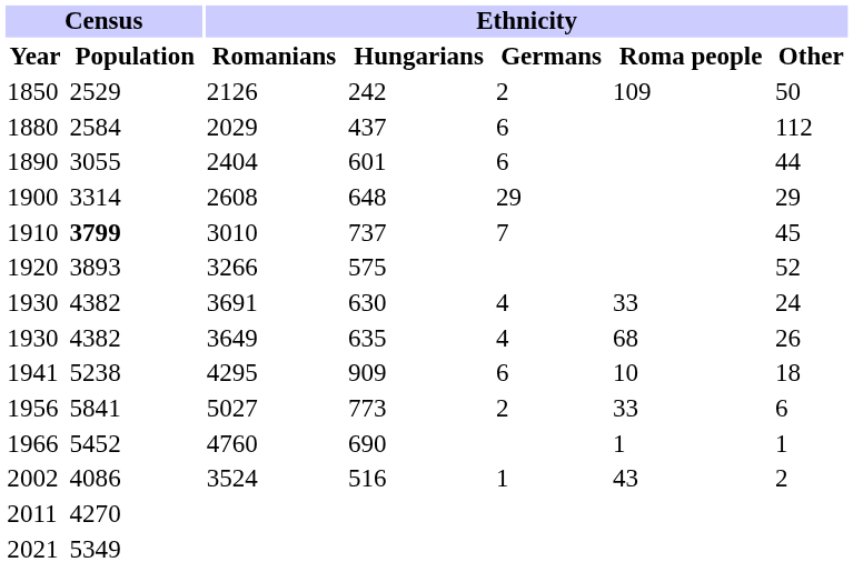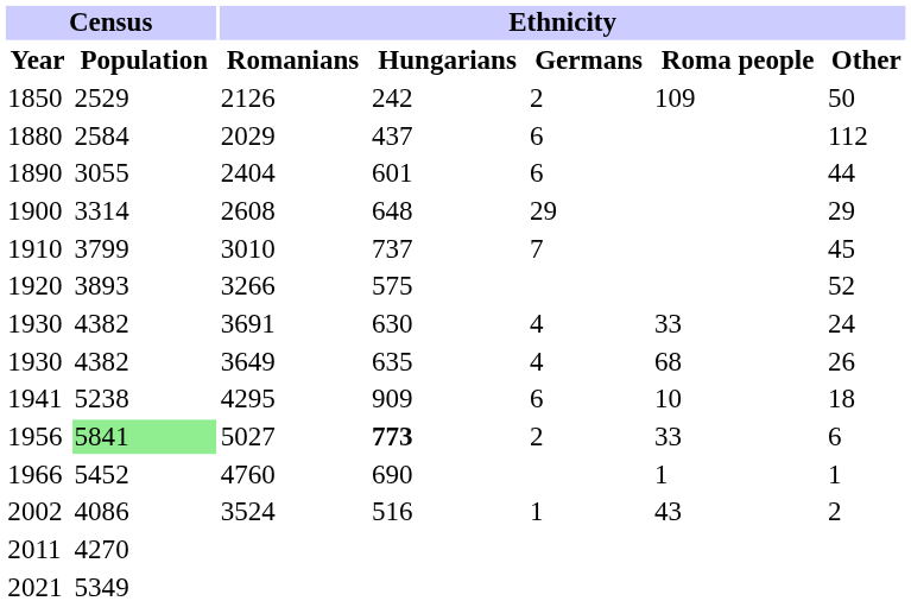1910 | Census / Population: bold -> normal
1956 | Census / Population: no background -> lightgreen background
1956 | Ethnicity / Hungarians: normal -> bold
